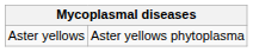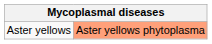Aster yellows | column 2: no background -> lightsalmon background
